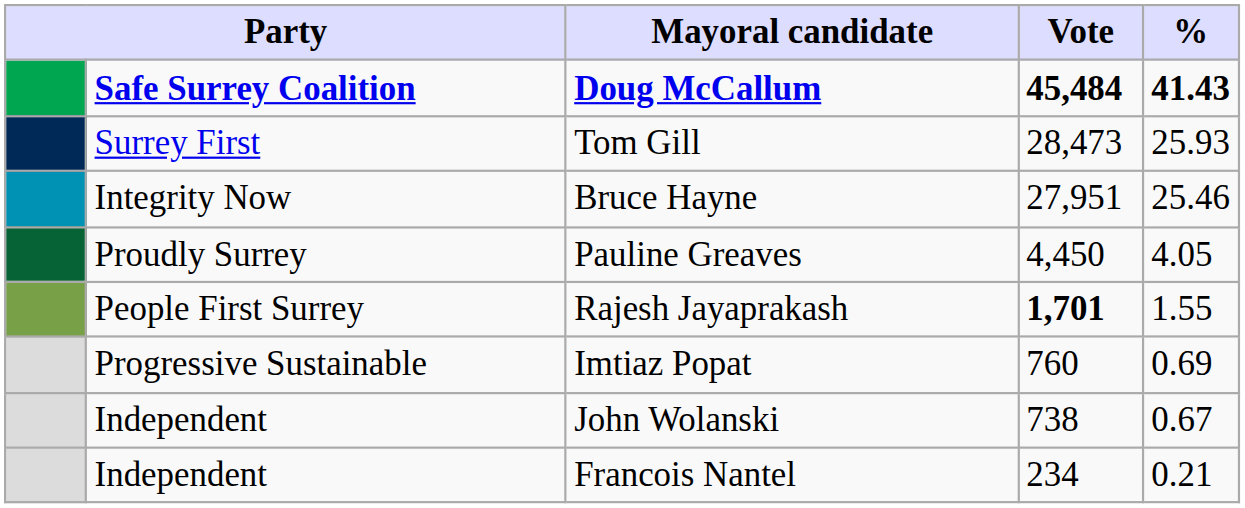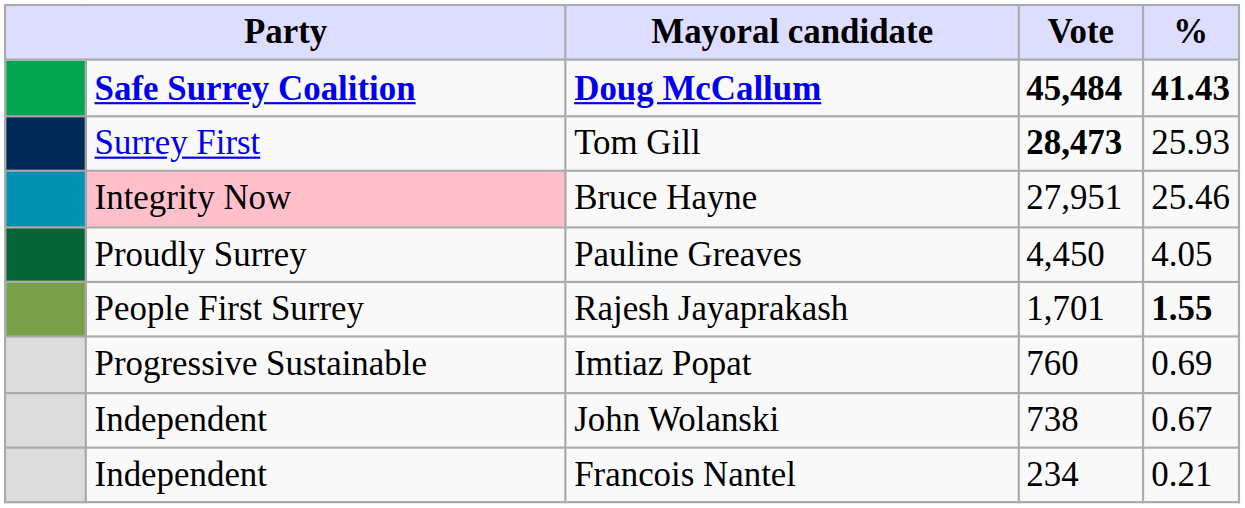Tom Gill | Vote: normal -> bold
Bruce Hayne | column 2: no background -> pink background
Rajesh Jayaprakash | Vote: bold -> normal
Rajesh Jayaprakash | %: normal -> bold
